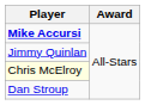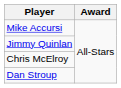row 2 | Player: bold -> normal
row 4 | Player: lightyellow background -> no background
